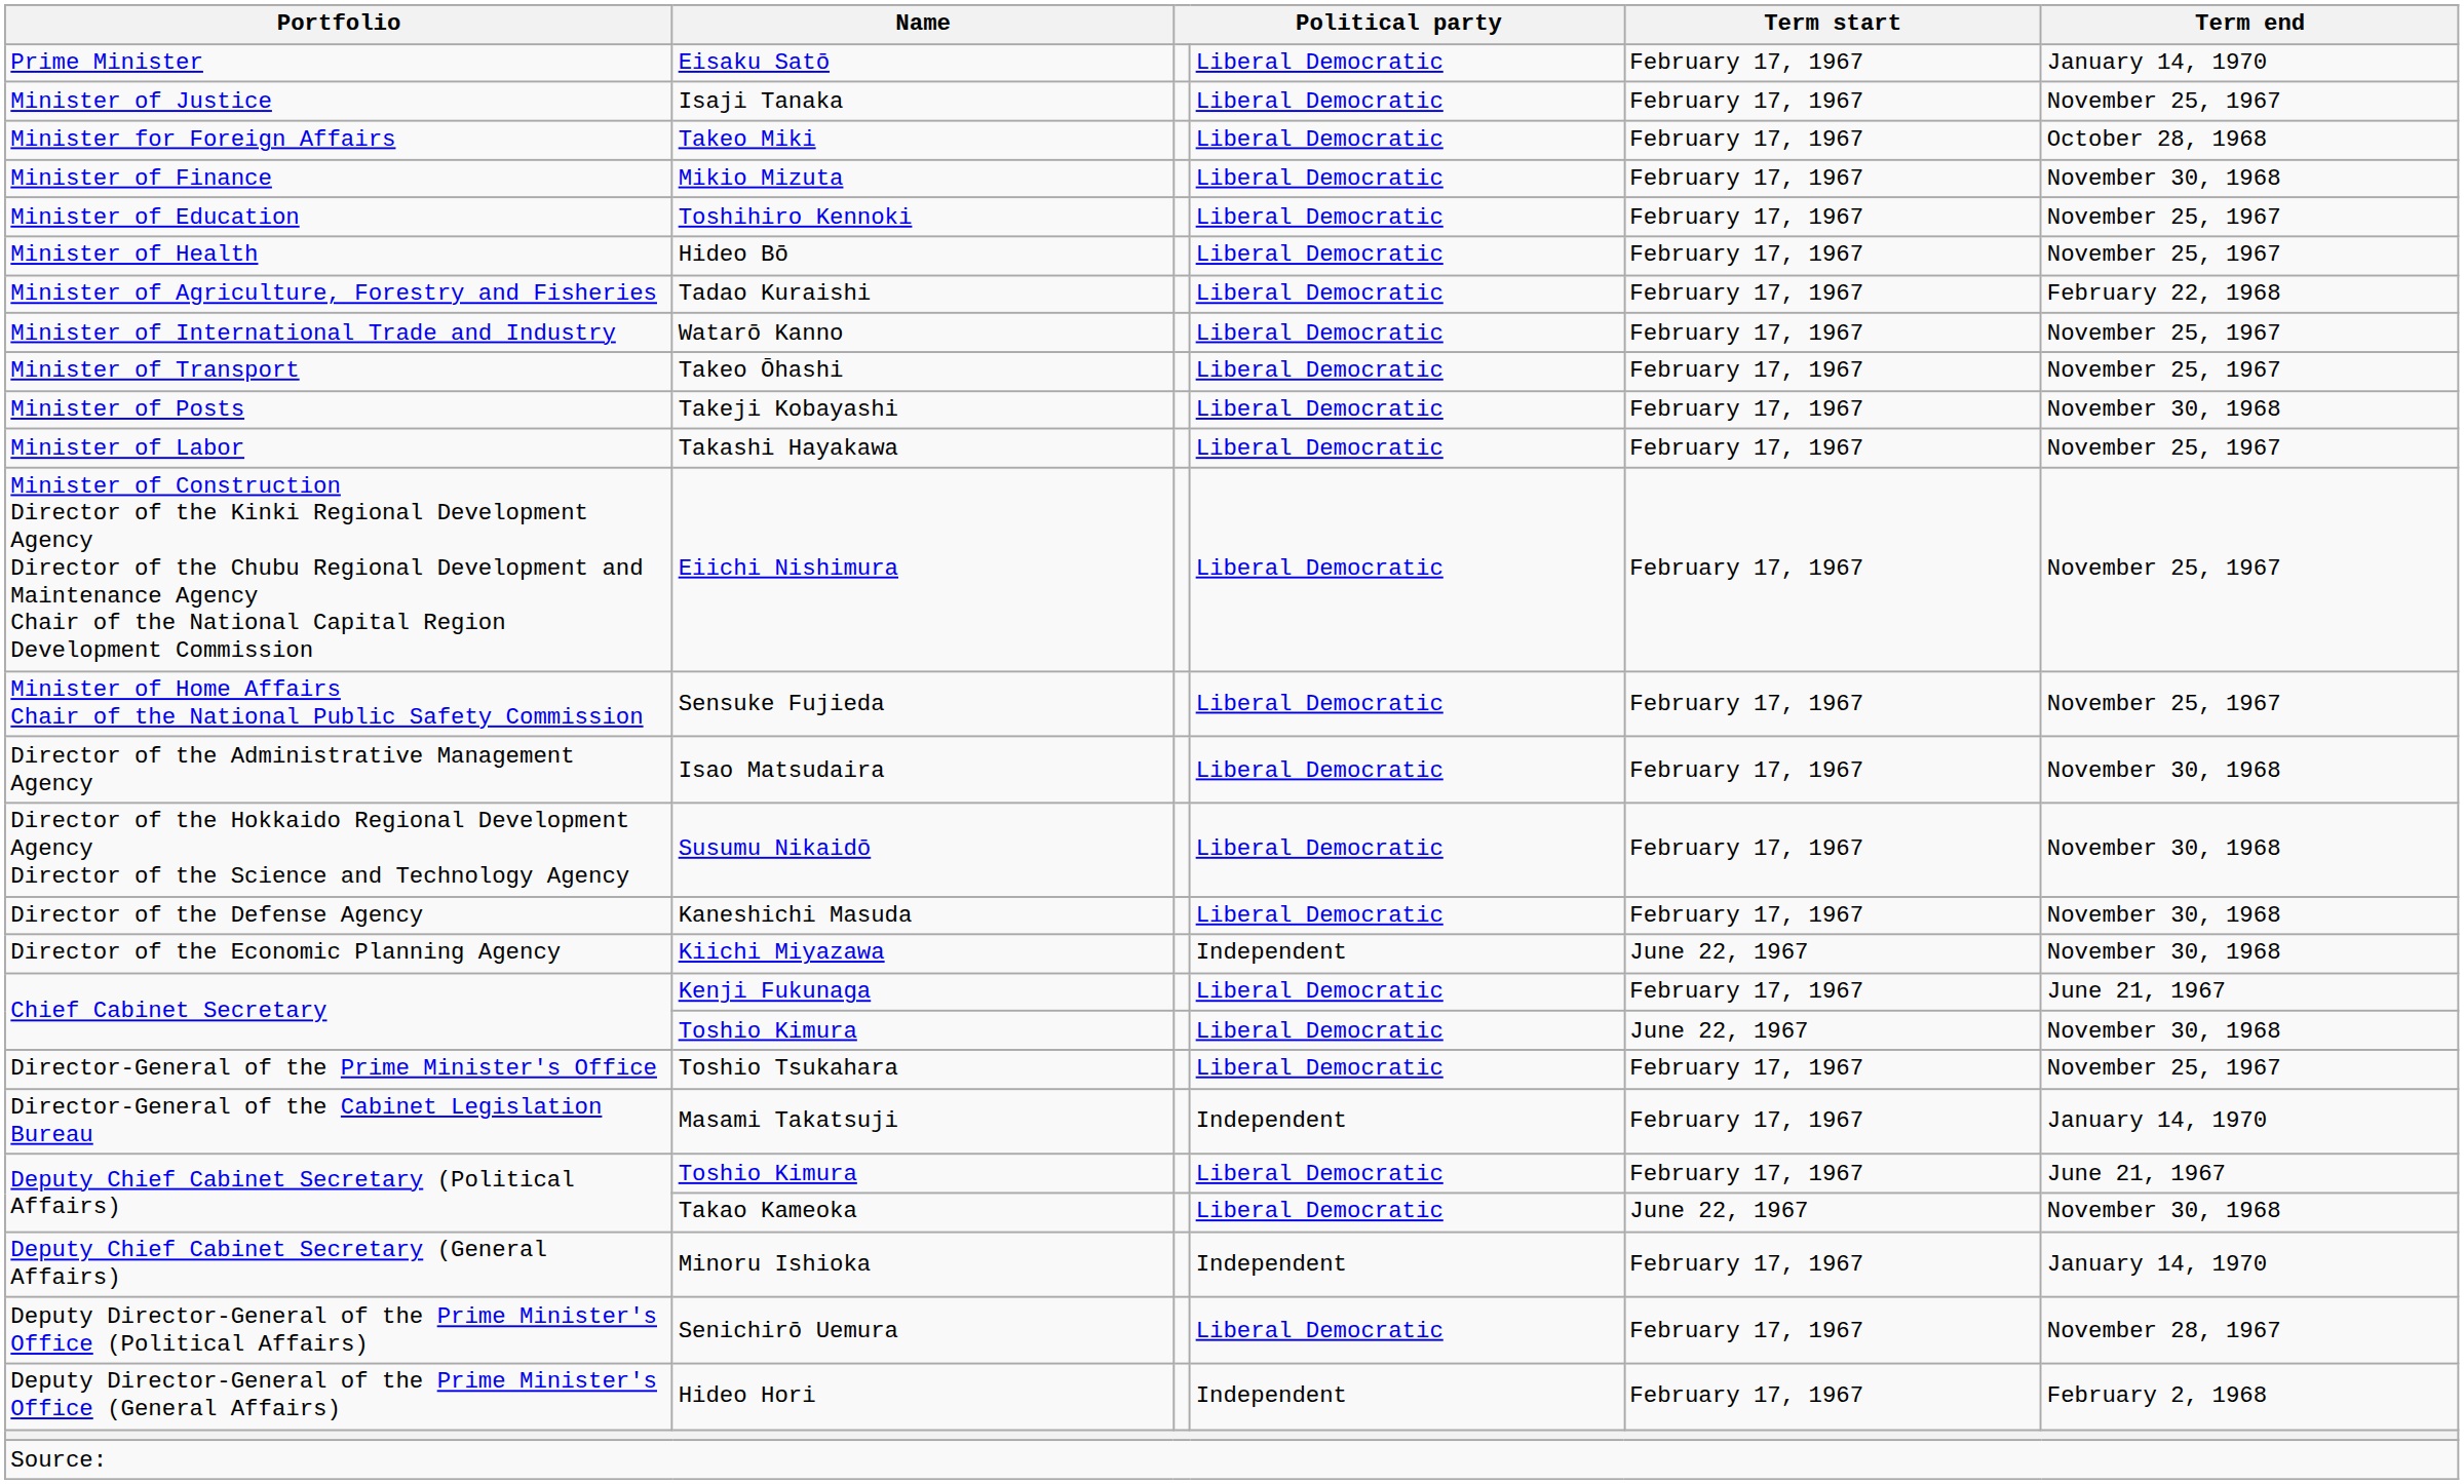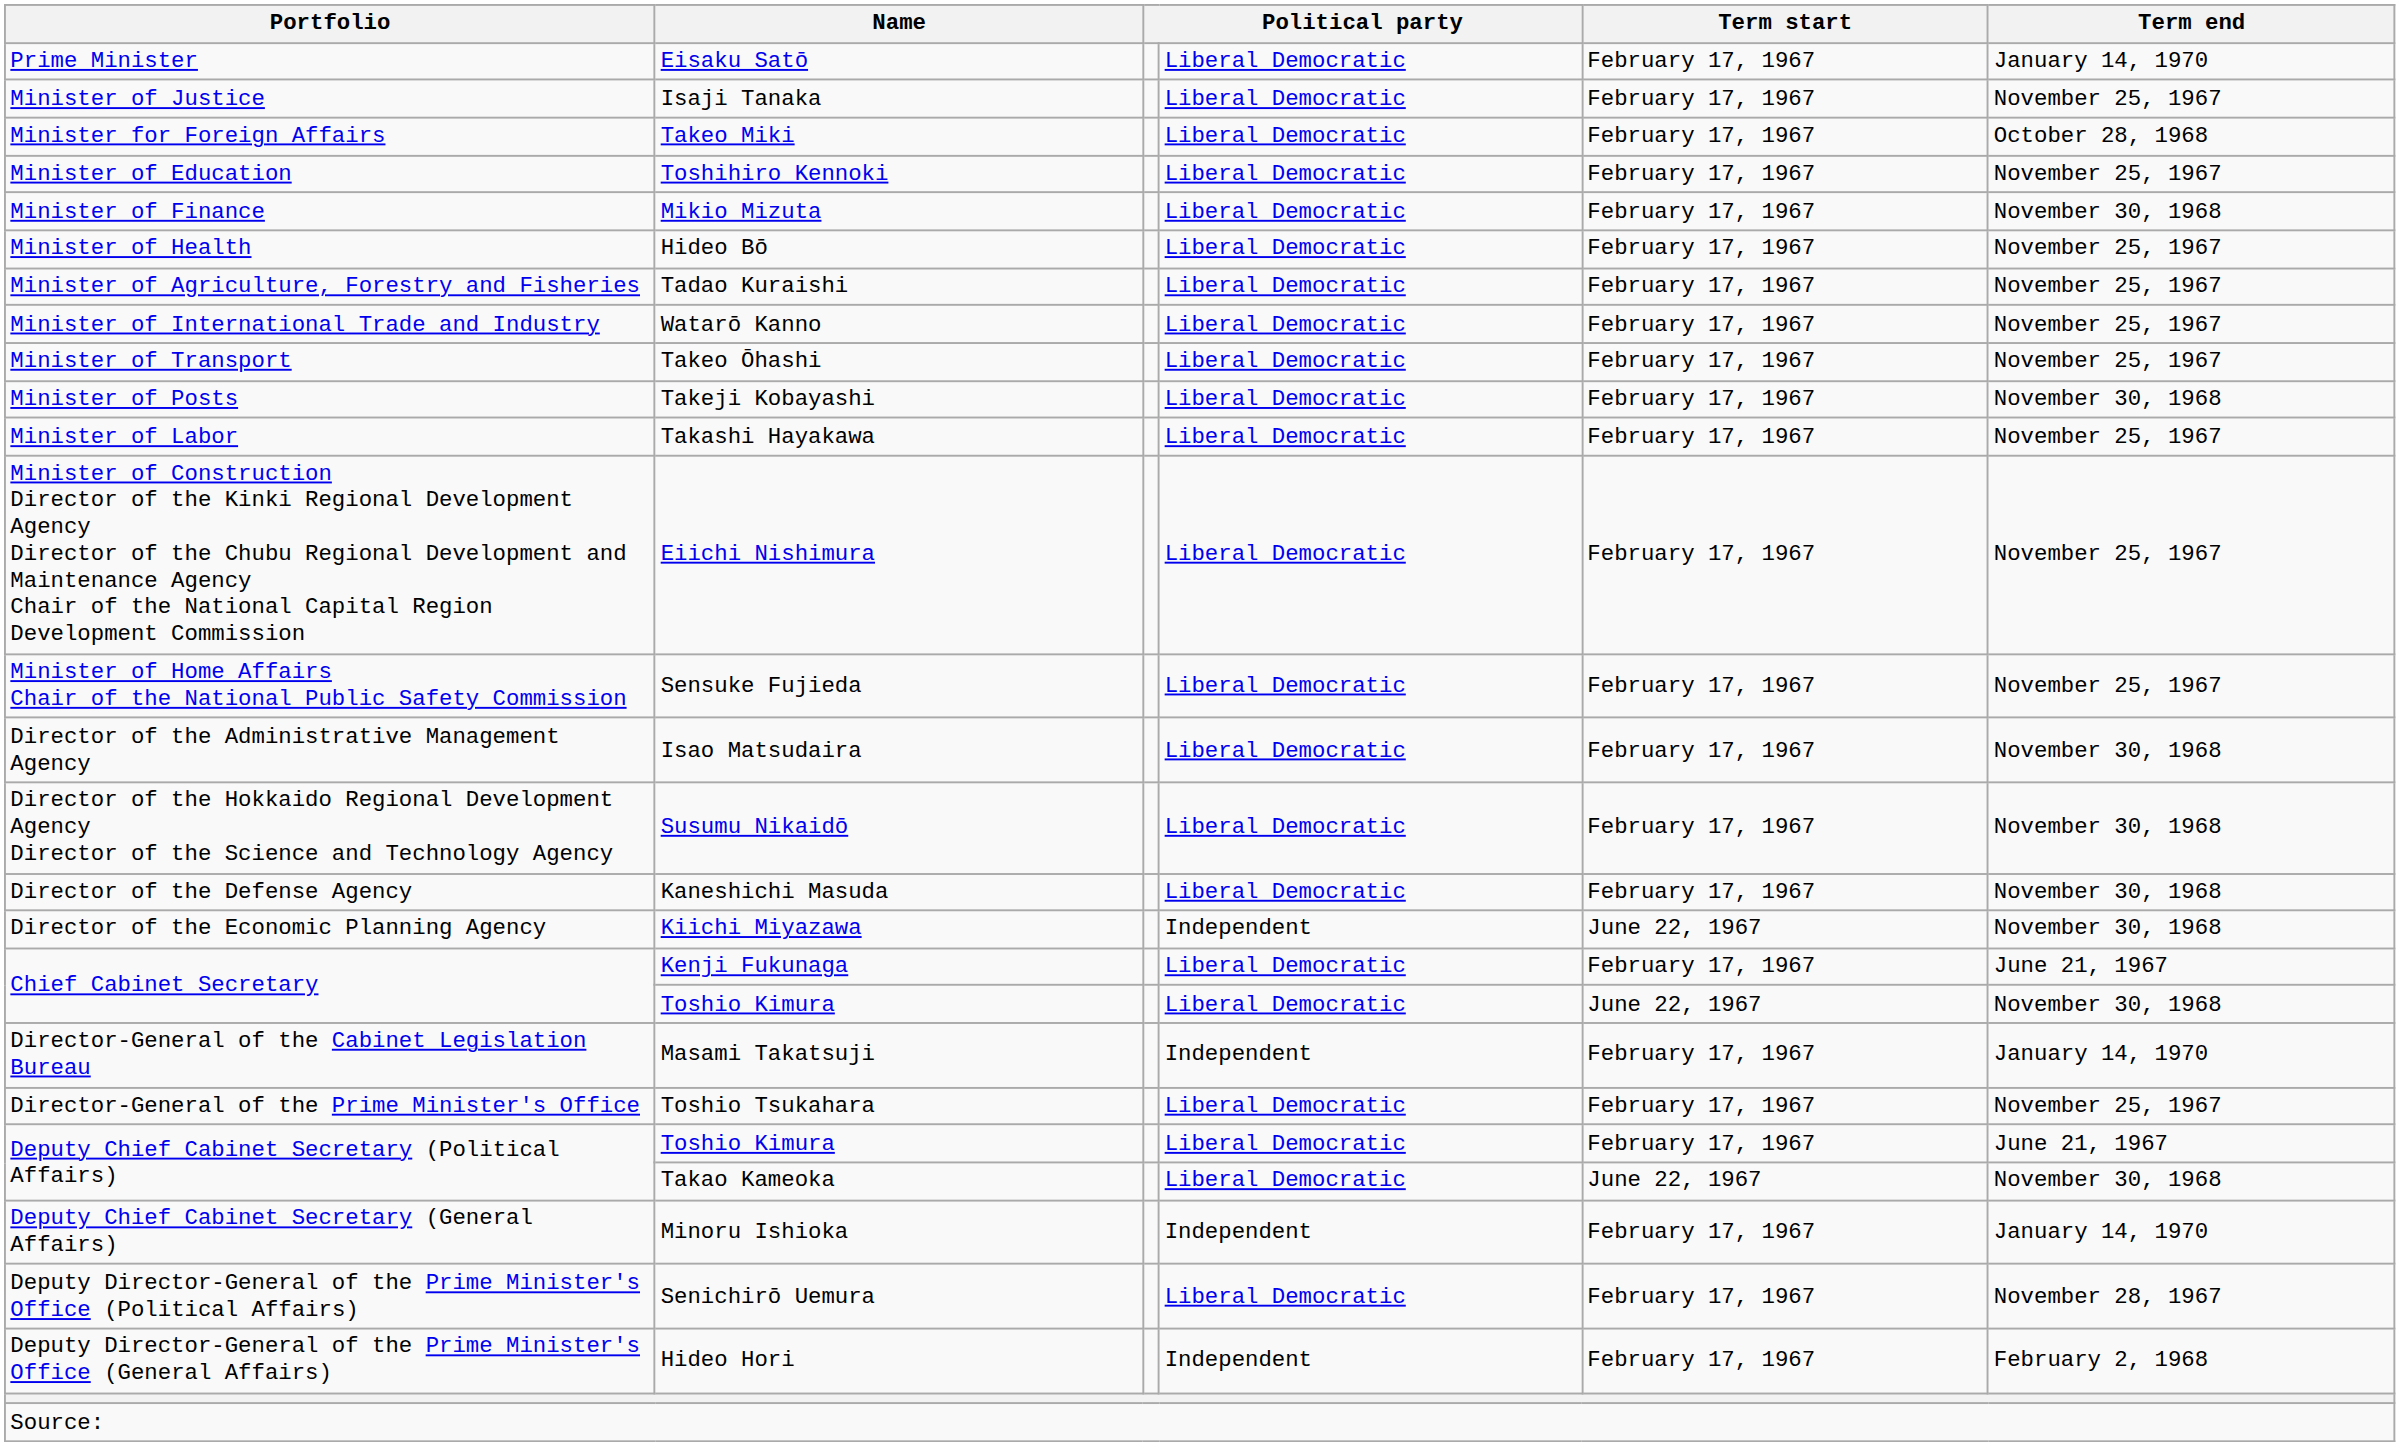rows swapped: Mikio Mizuta <-> Toshihiro Kennoki
Tadao Kuraishi | Term end: February 22, 1968 -> November 25, 1967
rows swapped: Toshio Tsukahara <-> Masami Takatsuji
